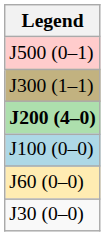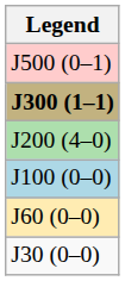row 3 | column 1: normal -> bold
row 4 | column 1: bold -> normal
